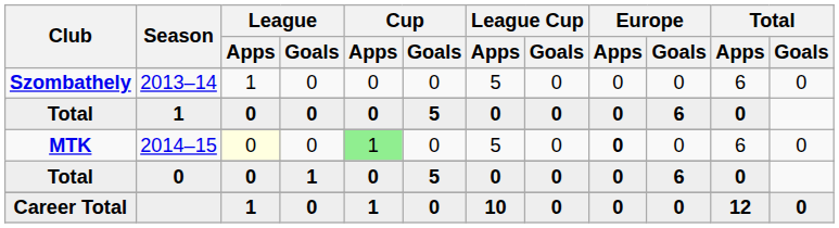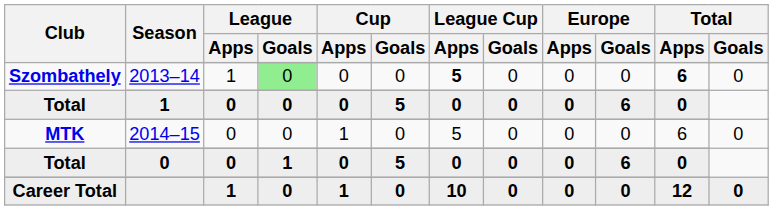2013–14 | League / Goals: no background -> lightgreen background
2013–14 | League Cup / Apps: normal -> bold
2013–14 | Total / Apps: normal -> bold
2014–15 | League / Apps: lightyellow background -> no background
2014–15 | Cup / Apps: lightgreen background -> no background
2014–15 | Europe / Apps: bold -> normal
